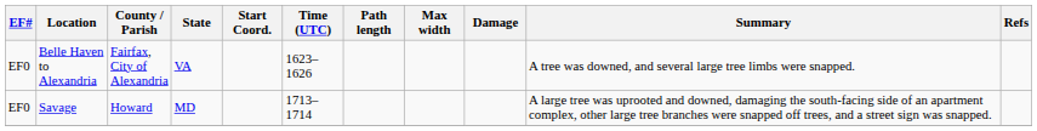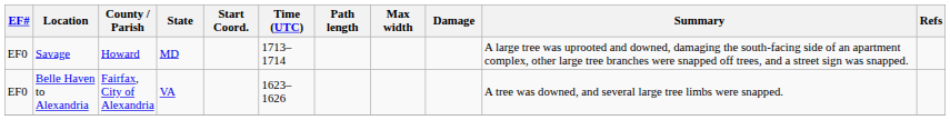rows swapped: Belle Haven to Alexandria <-> Savage
